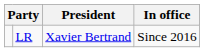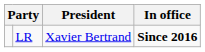LR | In office: normal -> bold
